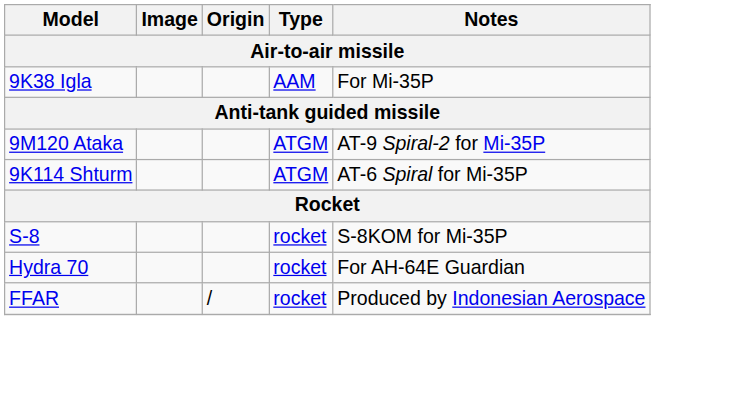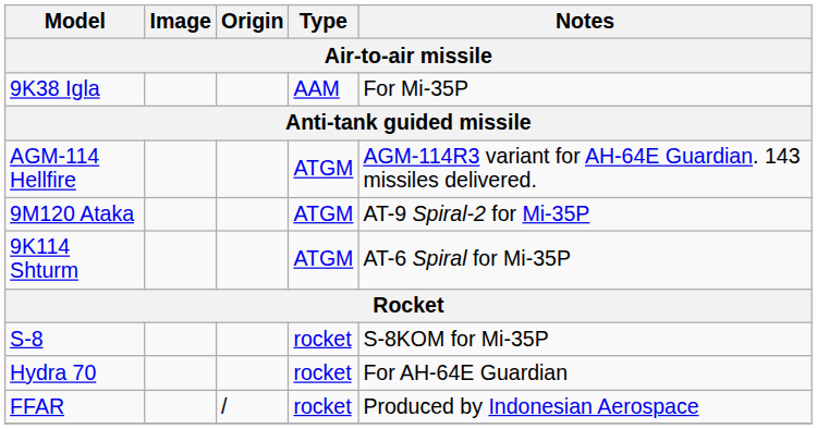+ row: AGM-114 Hellfire | ATGM | AGM-114R3 variant for AH-64E Guardian. 143 missiles delivered.
